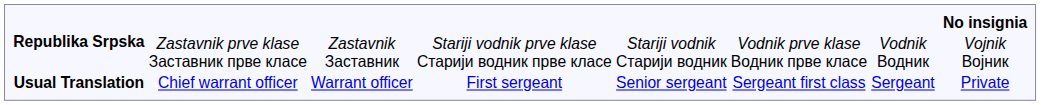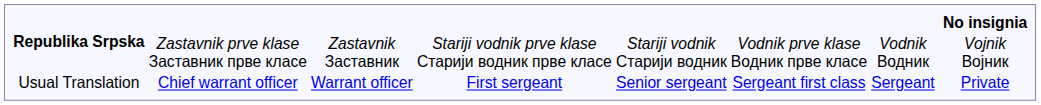Usual Translation | Republika Srpska: bold -> normal
